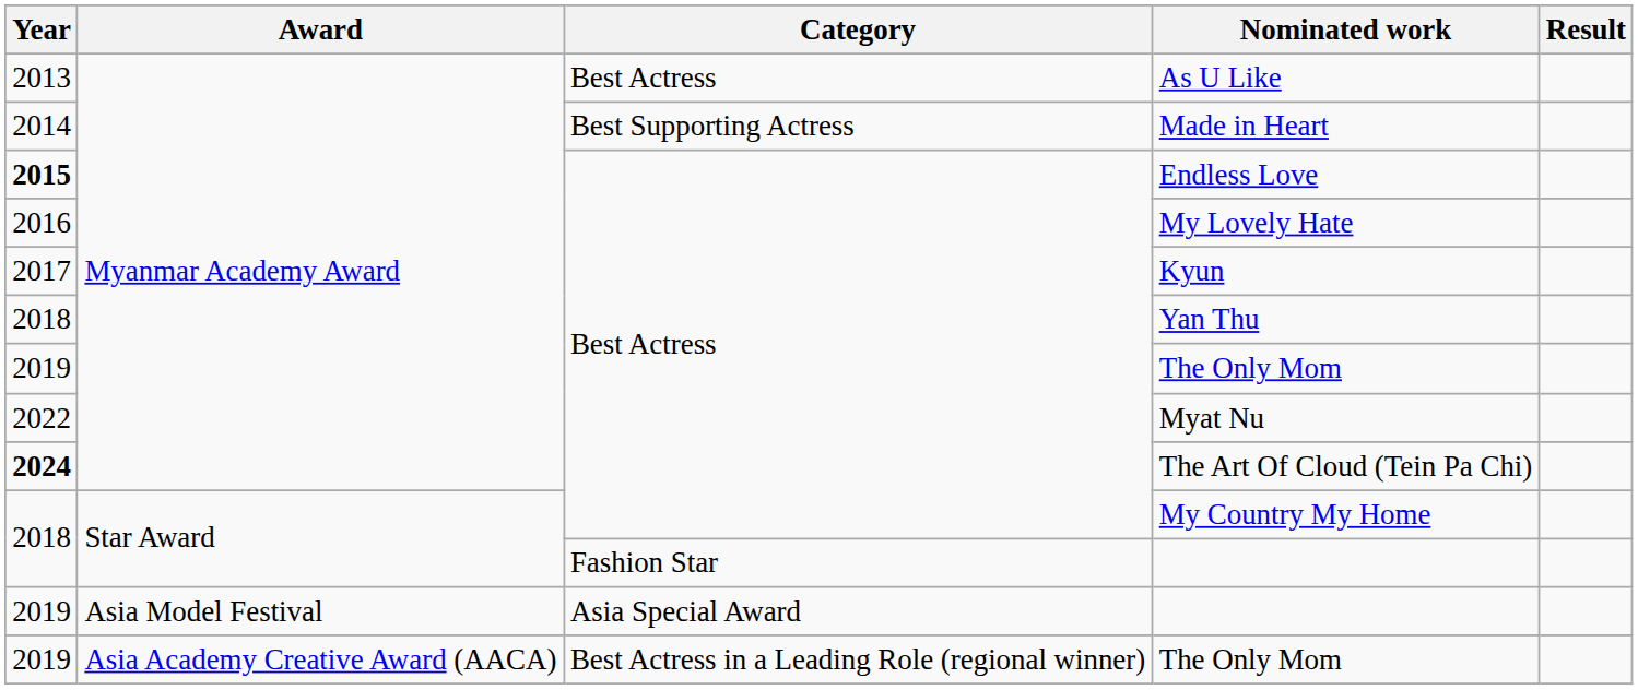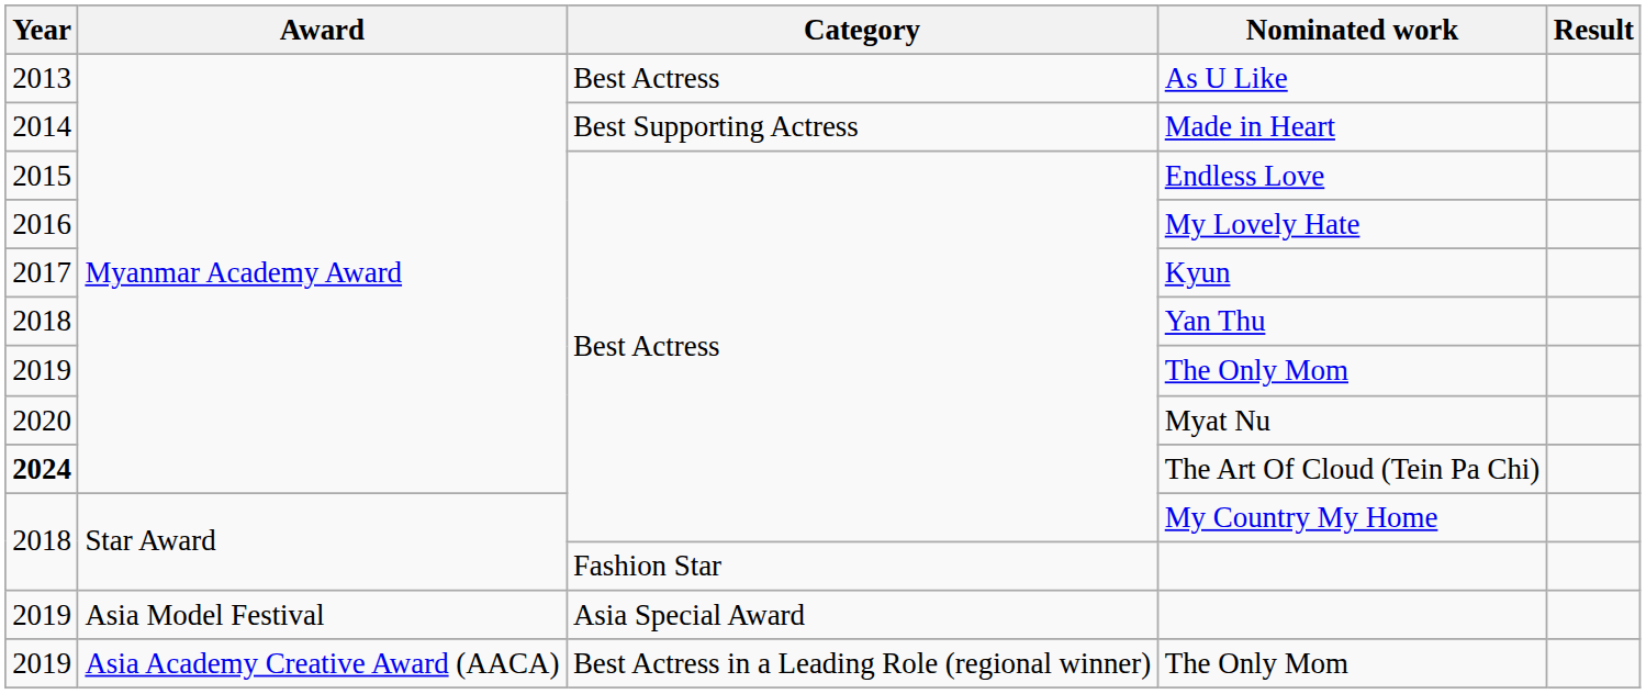Endless Love | Year: bold -> normal
Myat Nu | Year: 2022 -> 2020
